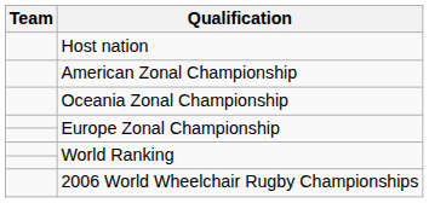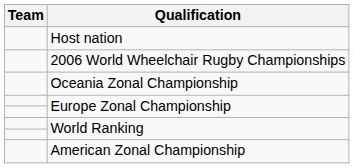row 3 | Qualification: American Zonal Championship -> 2006 World Wheelchair Rugby Championships
row 9 | Qualification: 2006 World Wheelchair Rugby Championships -> American Zonal Championship
